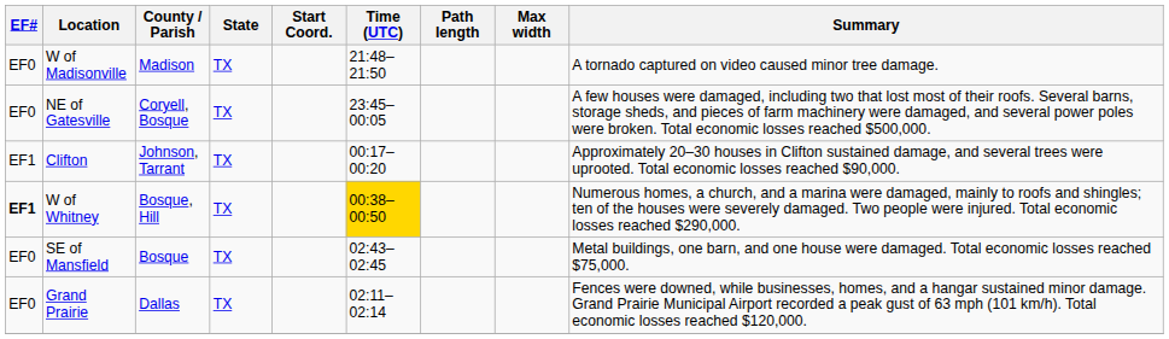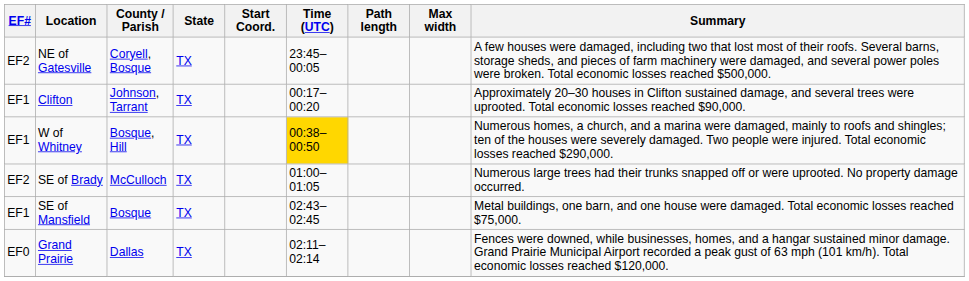- row: EF0 | W of Madisonville | Madison | TX | 21:48–21:50 | A tornado captured on video caused minor tree damage.
NE of Gatesville | EF#: EF0 -> EF2
W of Whitney | EF#: bold -> normal
+ row: EF2 | SE of Brady | McCulloch | TX | 01:00–01:05 | Numerous large trees had their trunks snapped off or were uprooted. No property damage occurred.
SE of Mansfield | EF#: EF0 -> EF1
